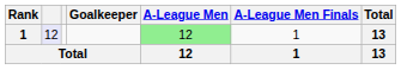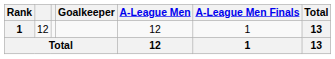row 2 | column 2: lavender background -> no background
row 2 | A-League Men: lightgreen background -> no background
